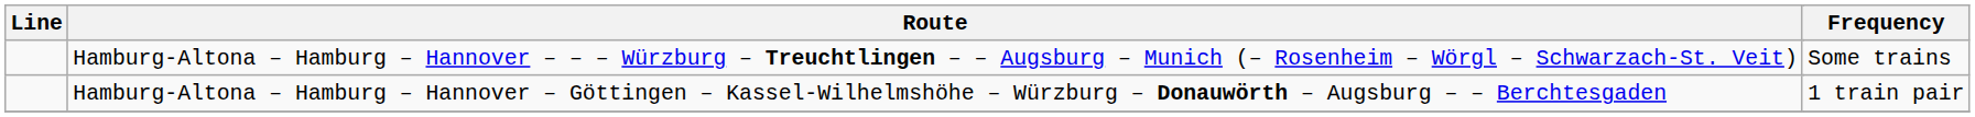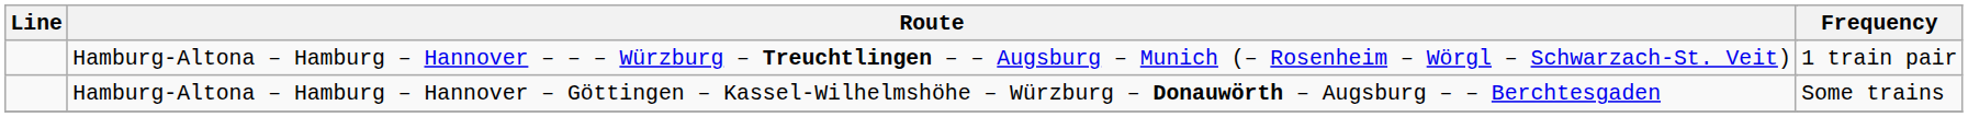row 2 | Frequency: Some trains -> 1 train pair
row 3 | Frequency: 1 train pair -> Some trains
